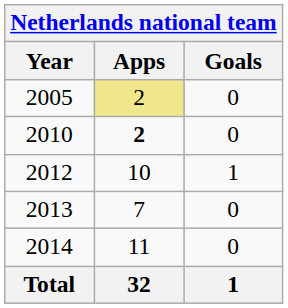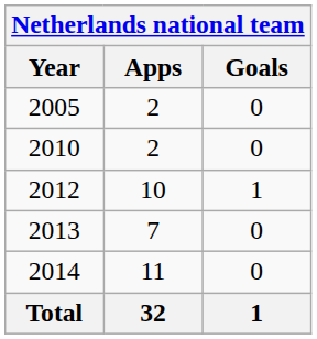2005 | Apps: khaki background -> no background
2010 | Apps: bold -> normal
